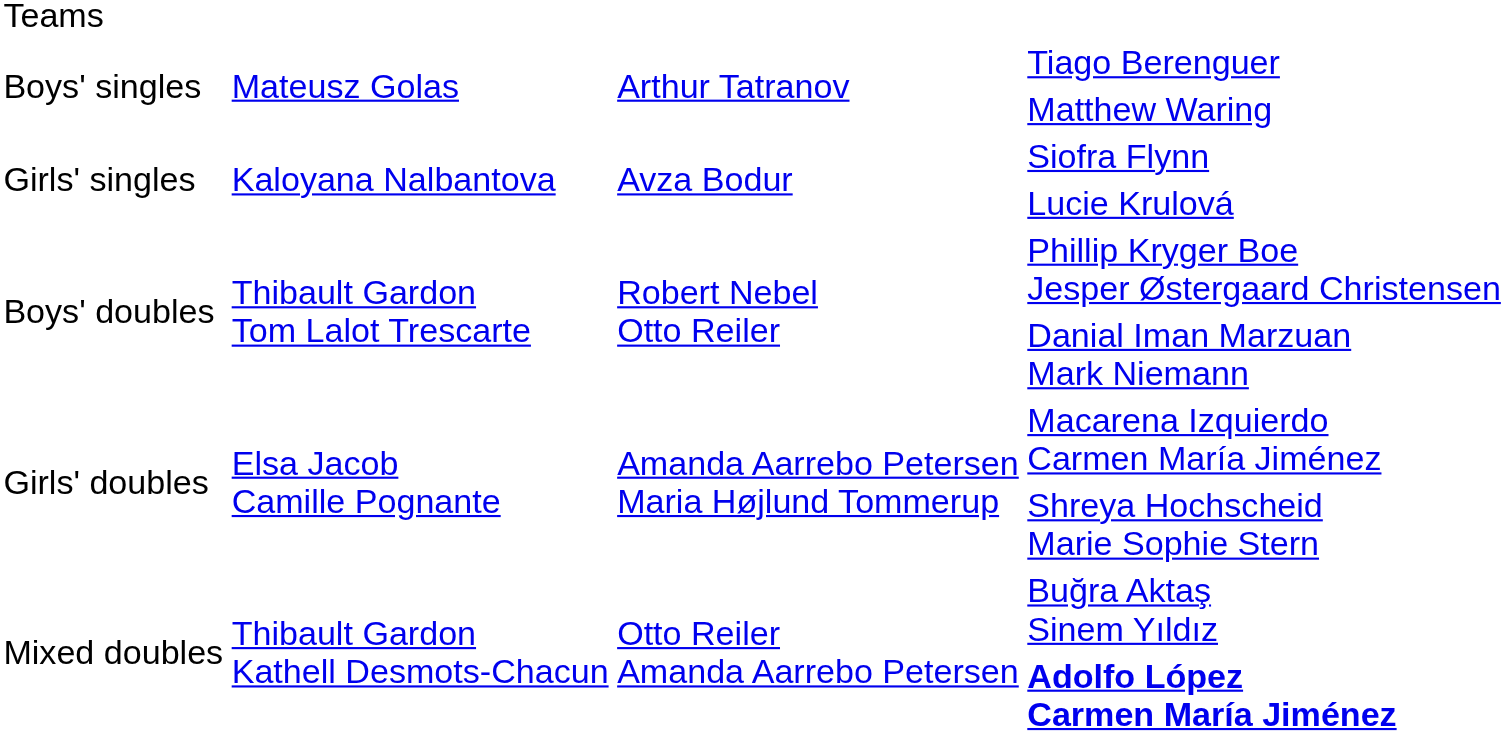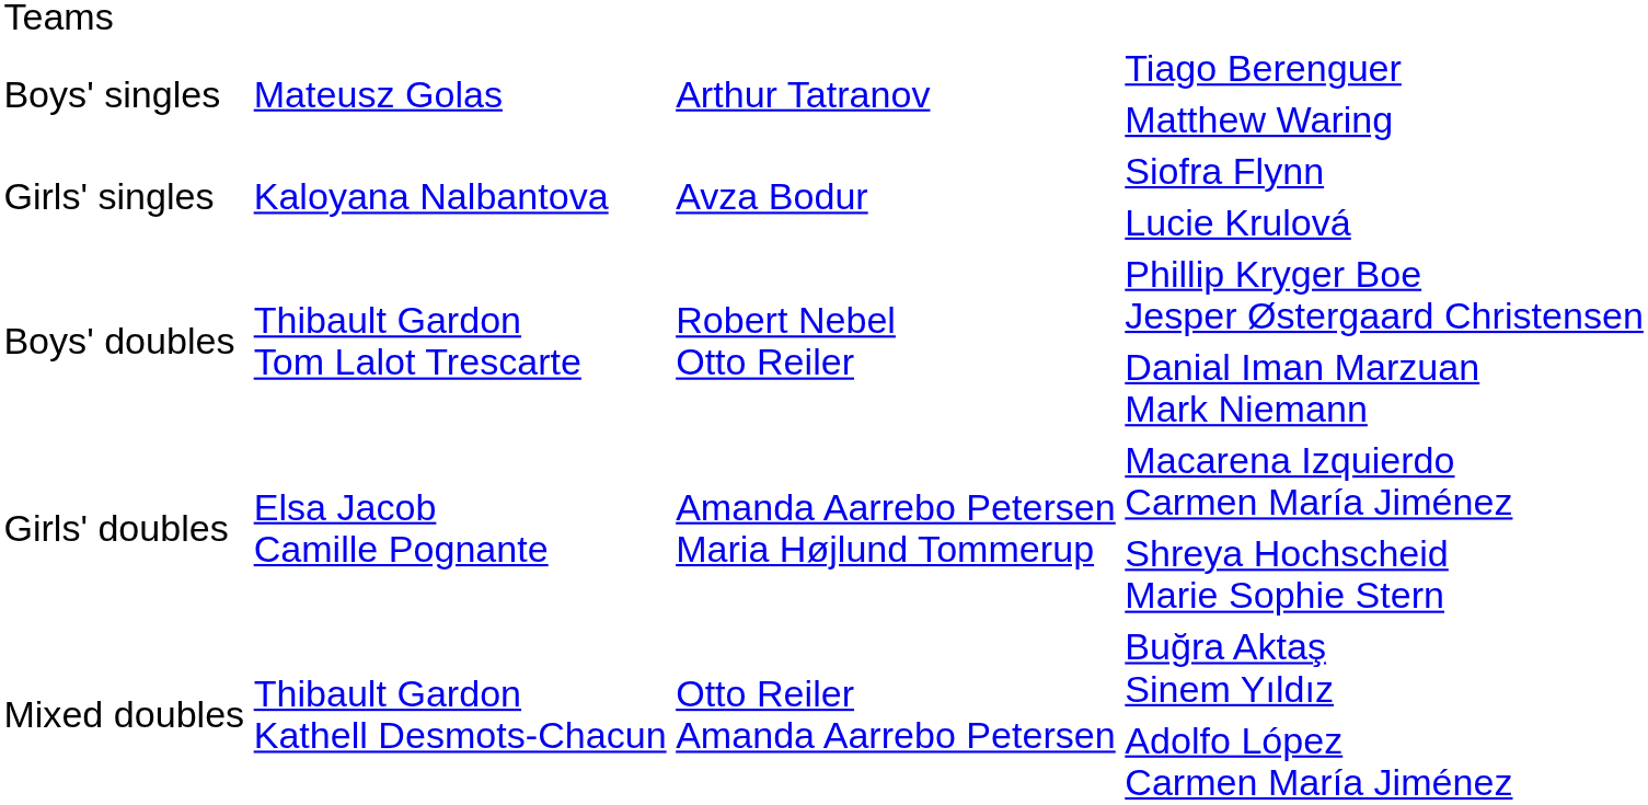Adolfo López Carmen María Jiménez | column 4: bold -> normal
